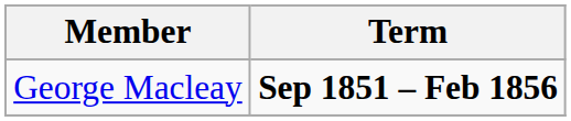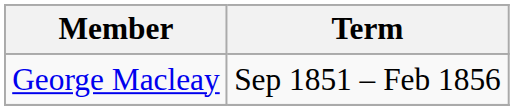George Macleay | Term: bold -> normal
